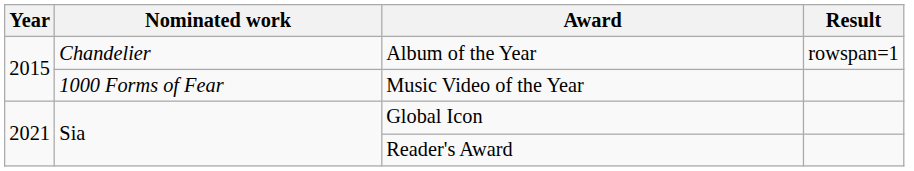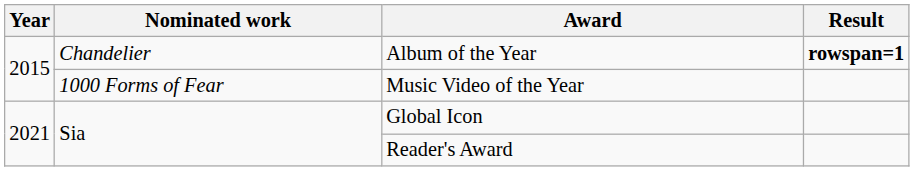Album of the Year | Result: normal -> bold
